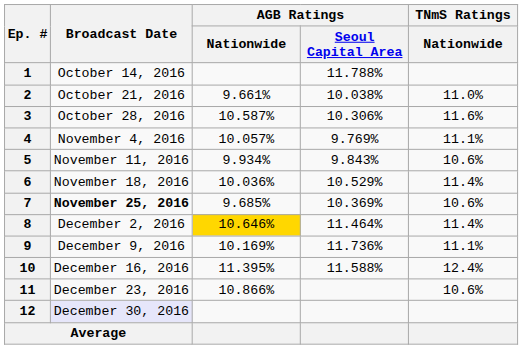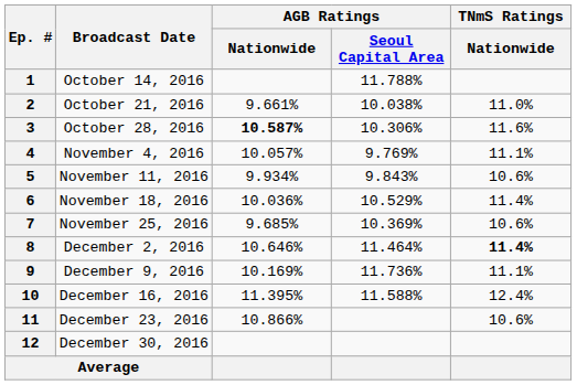3 | AGB Ratings / Nationwide: normal -> bold
7 | Broadcast Date: bold -> normal
8 | AGB Ratings / Nationwide: gold background -> no background
8 | TNmS Ratings / Nationwide: normal -> bold
12 | Broadcast Date: lavender background -> no background
